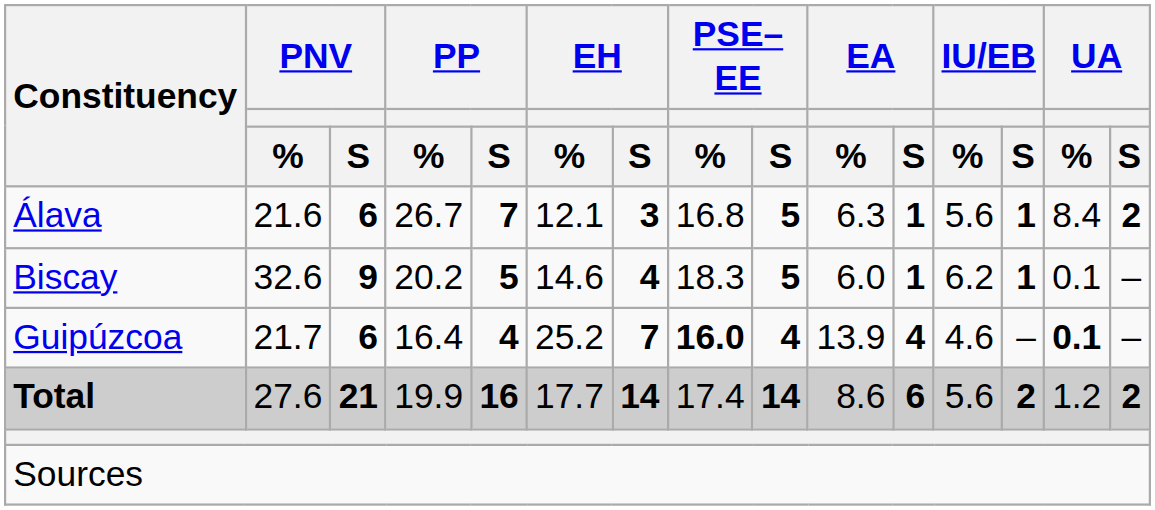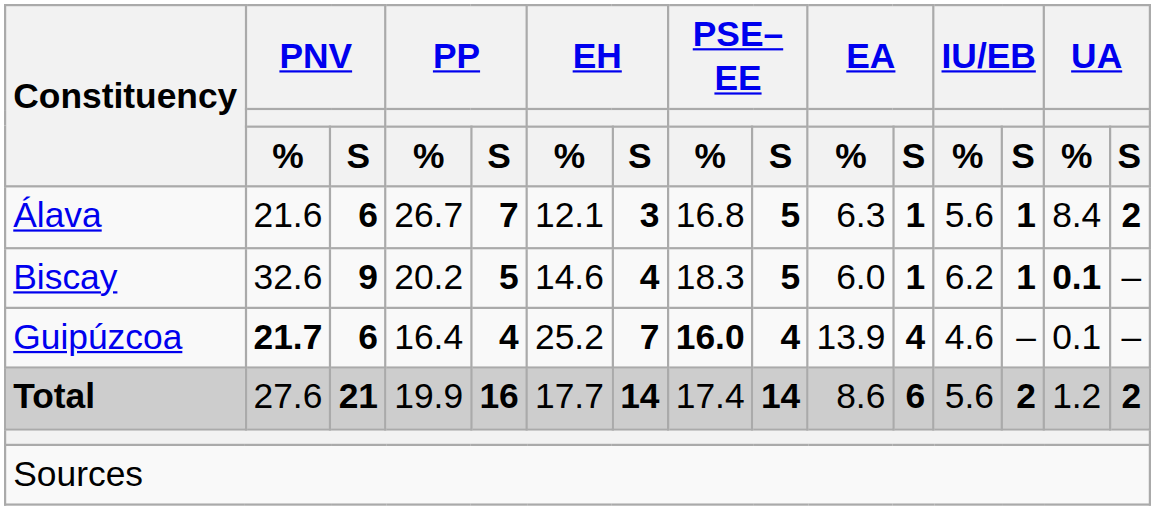Biscay | UA / %: normal -> bold
Guipúzcoa | PNV / %: normal -> bold
Guipúzcoa | UA / %: bold -> normal
